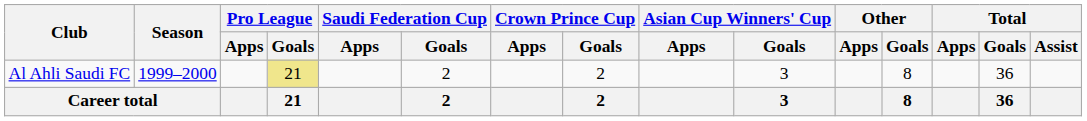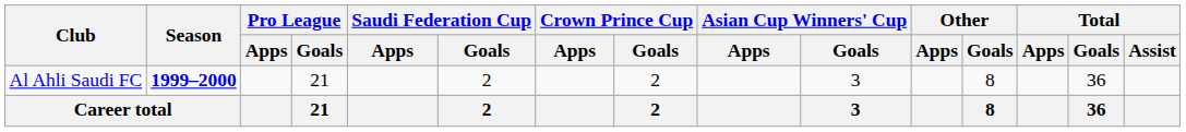Al Ahli Saudi FC | Season: normal -> bold
Al Ahli Saudi FC | Pro League / Goals: khaki background -> no background
